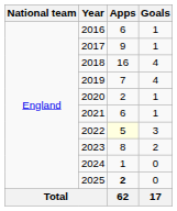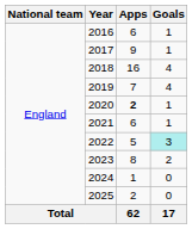2020 | Apps: normal -> bold
2022 | Apps: lightyellow background -> no background
2022 | Goals: no background -> paleturquoise background
2025 | Apps: bold -> normal
